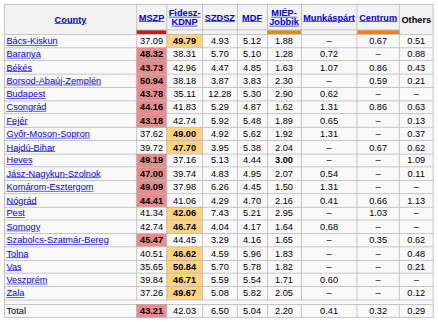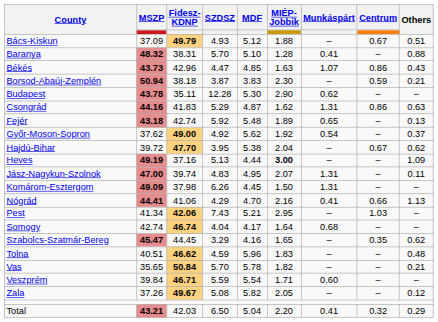Baranya | Munkáspárt: 0.72 -> 0.41
Győr-Moson-Sopron | Munkáspárt: 1.31 -> 0.54
Jász-Nagykun-Szolnok | Munkáspárt: 0.54 -> 1.31
